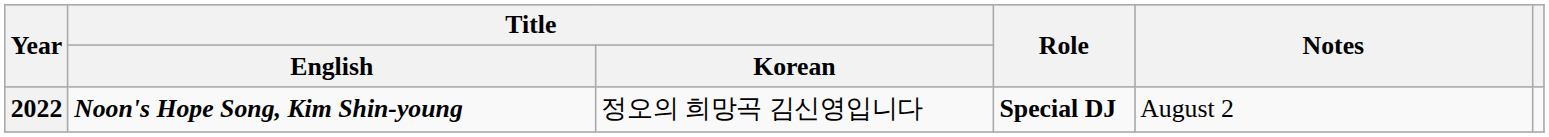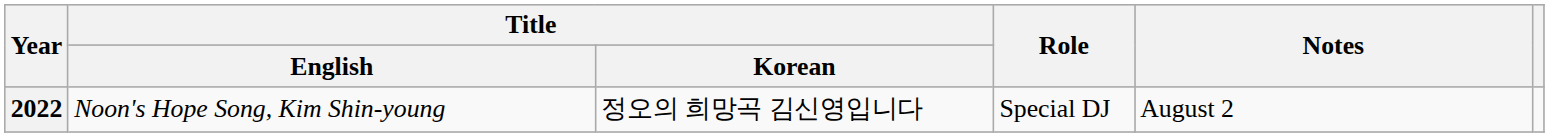2022 | Title / English: bold -> normal
2022 | Role: bold -> normal
